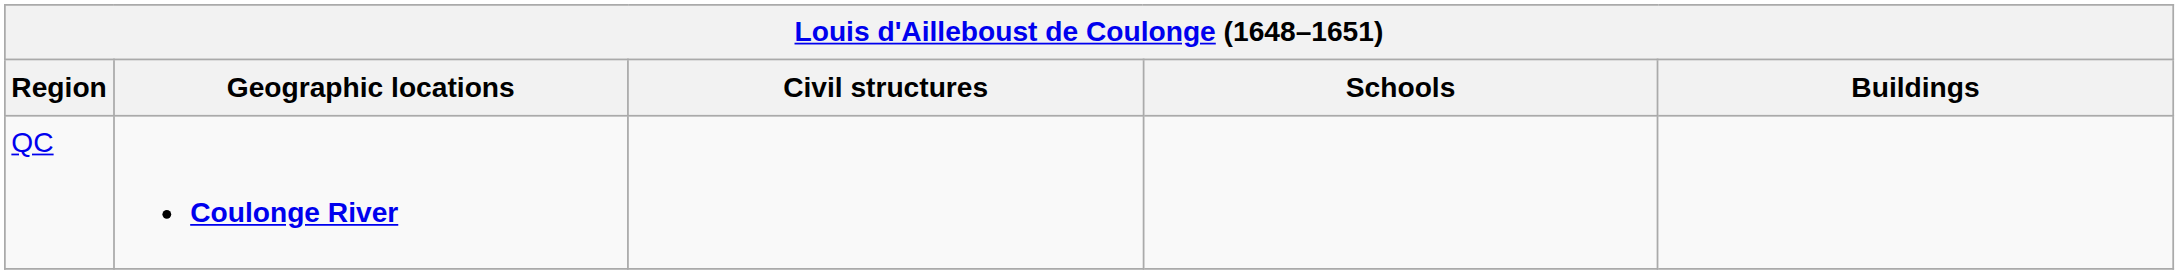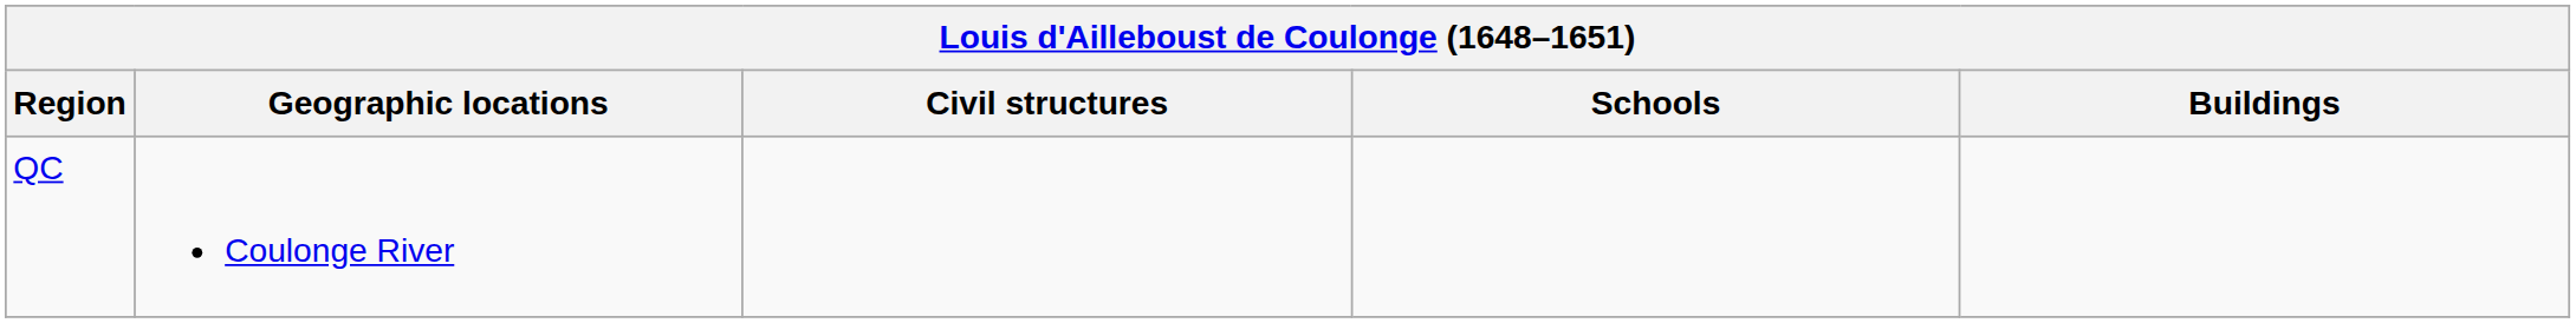QC | Geographic locations: bold -> normal
